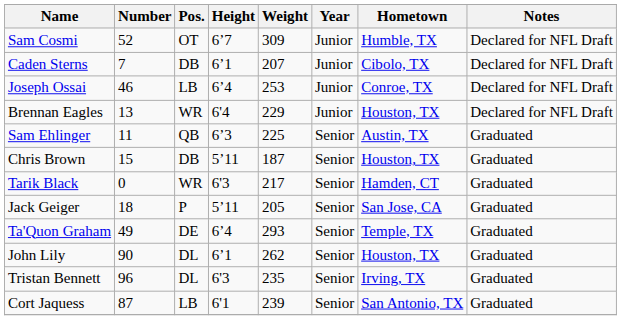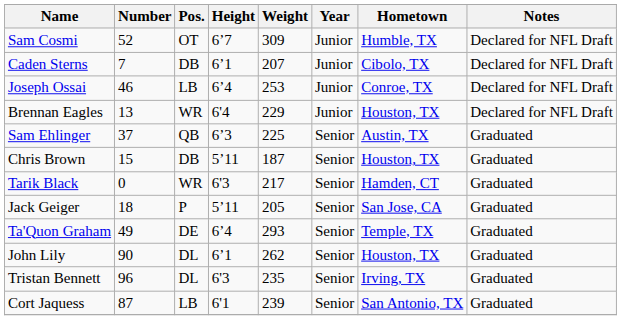Sam Ehlinger | Number: 11 -> 37
